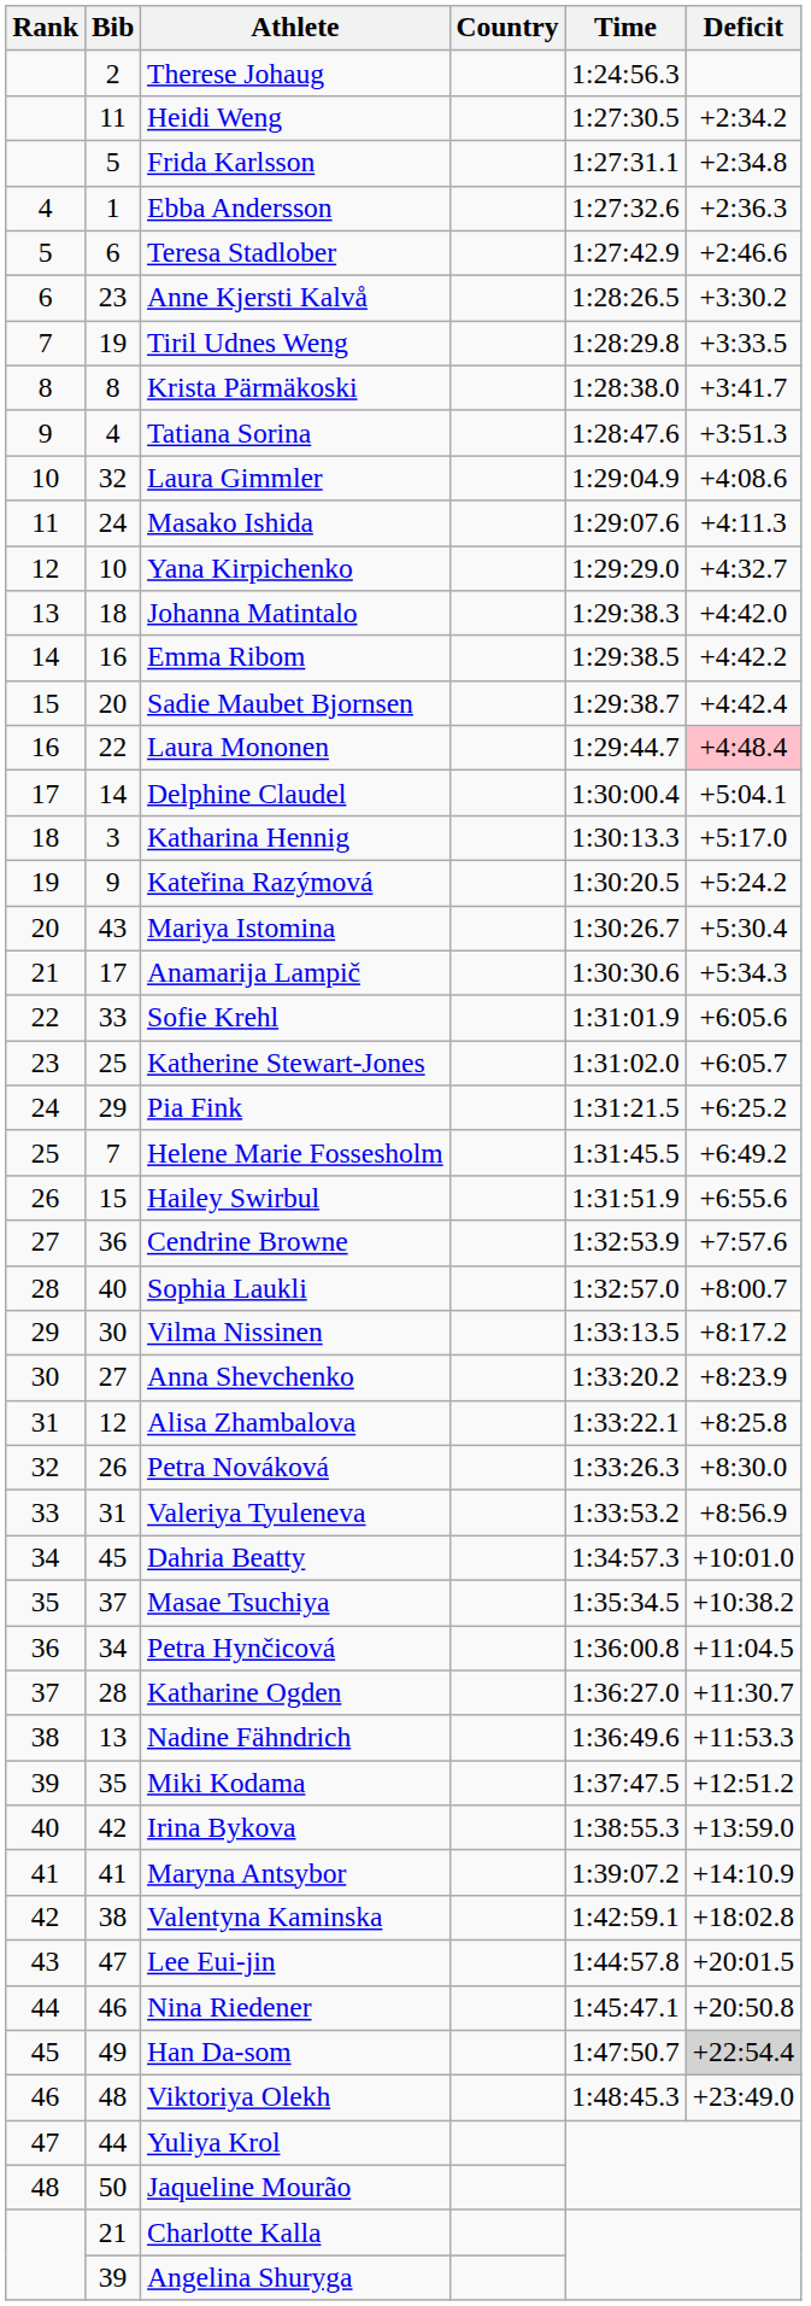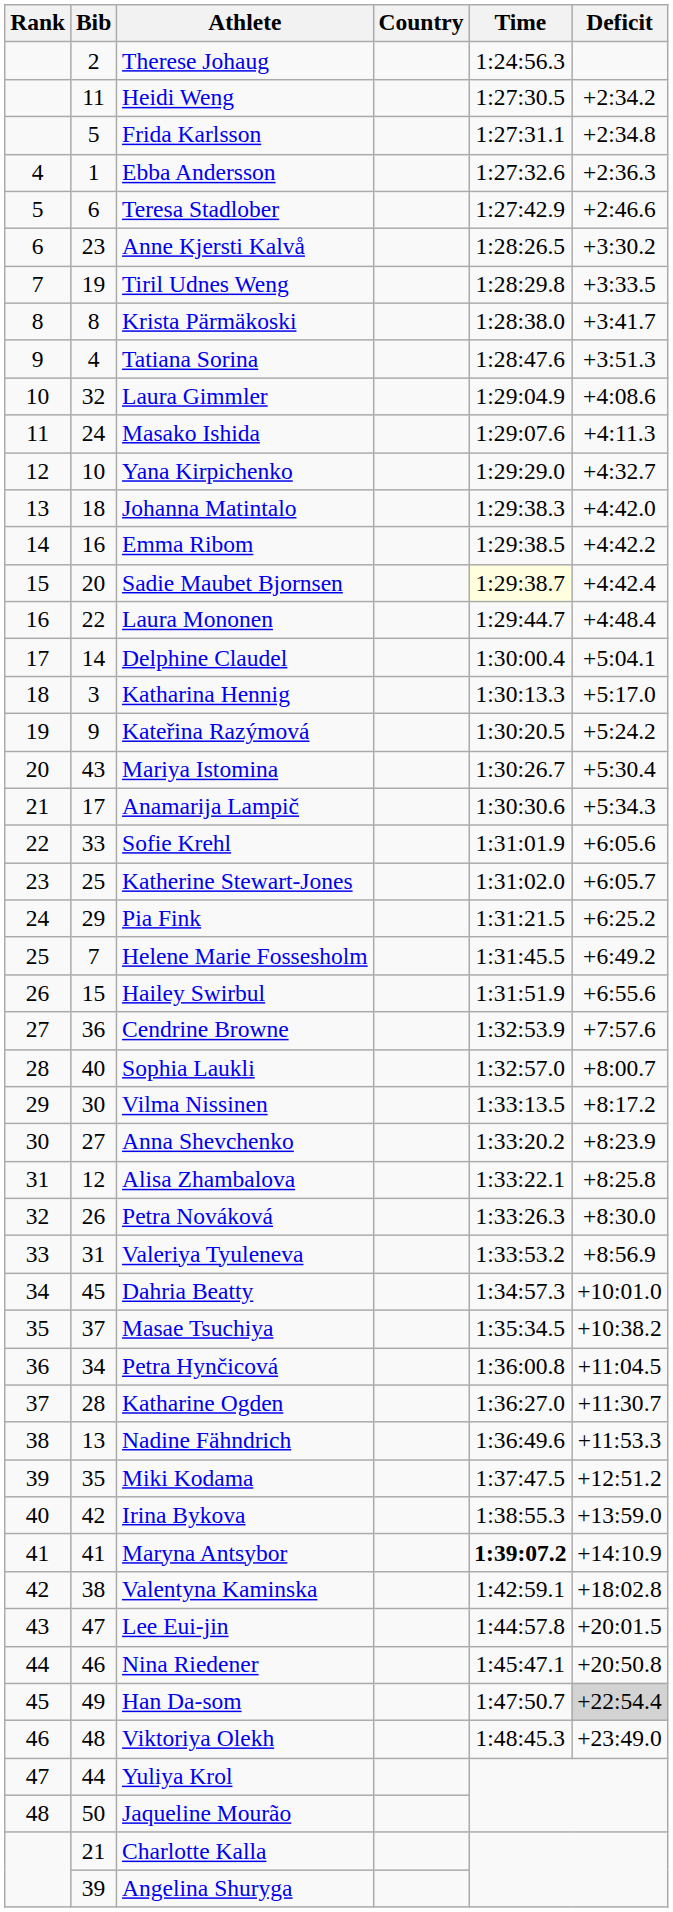Sadie Maubet Bjornsen | Time: no background -> lightyellow background
Laura Mononen | Deficit: pink background -> no background
Maryna Antsybor | Time: normal -> bold
